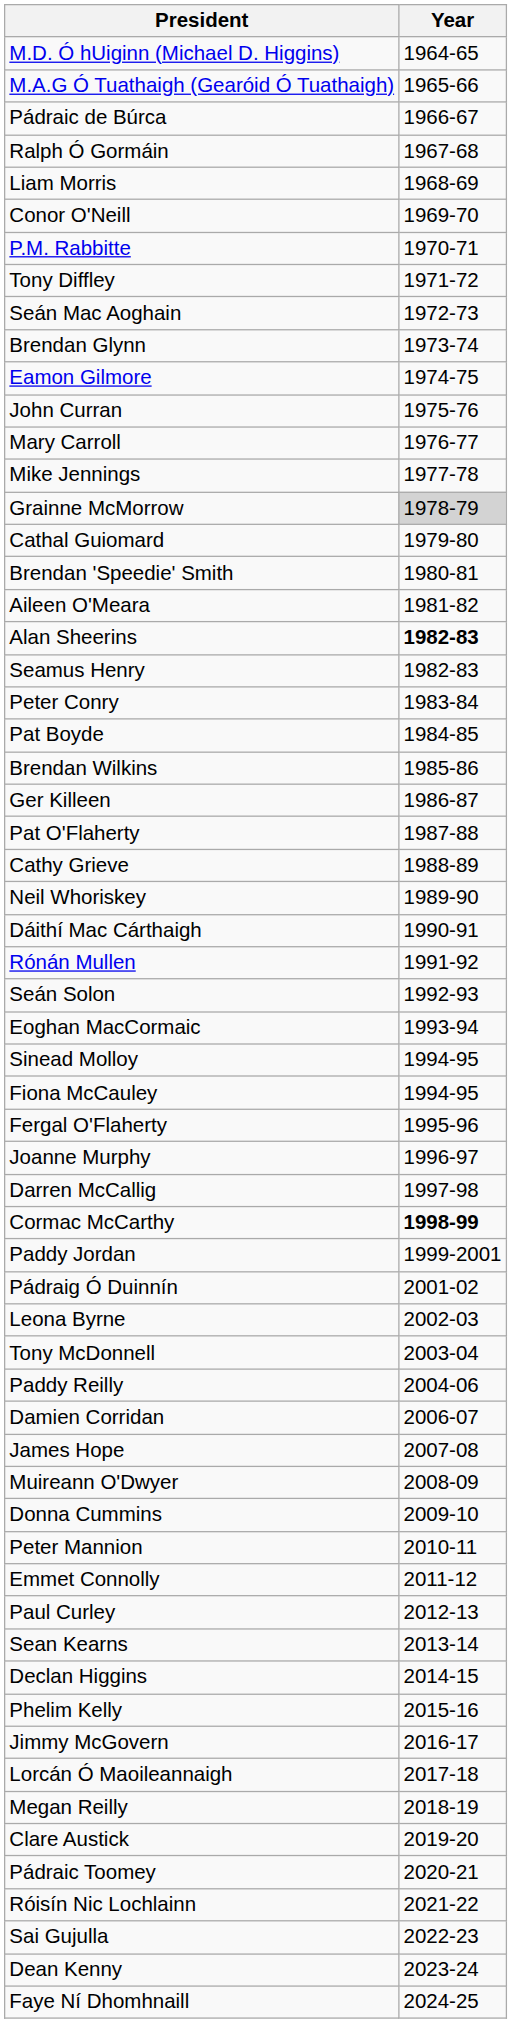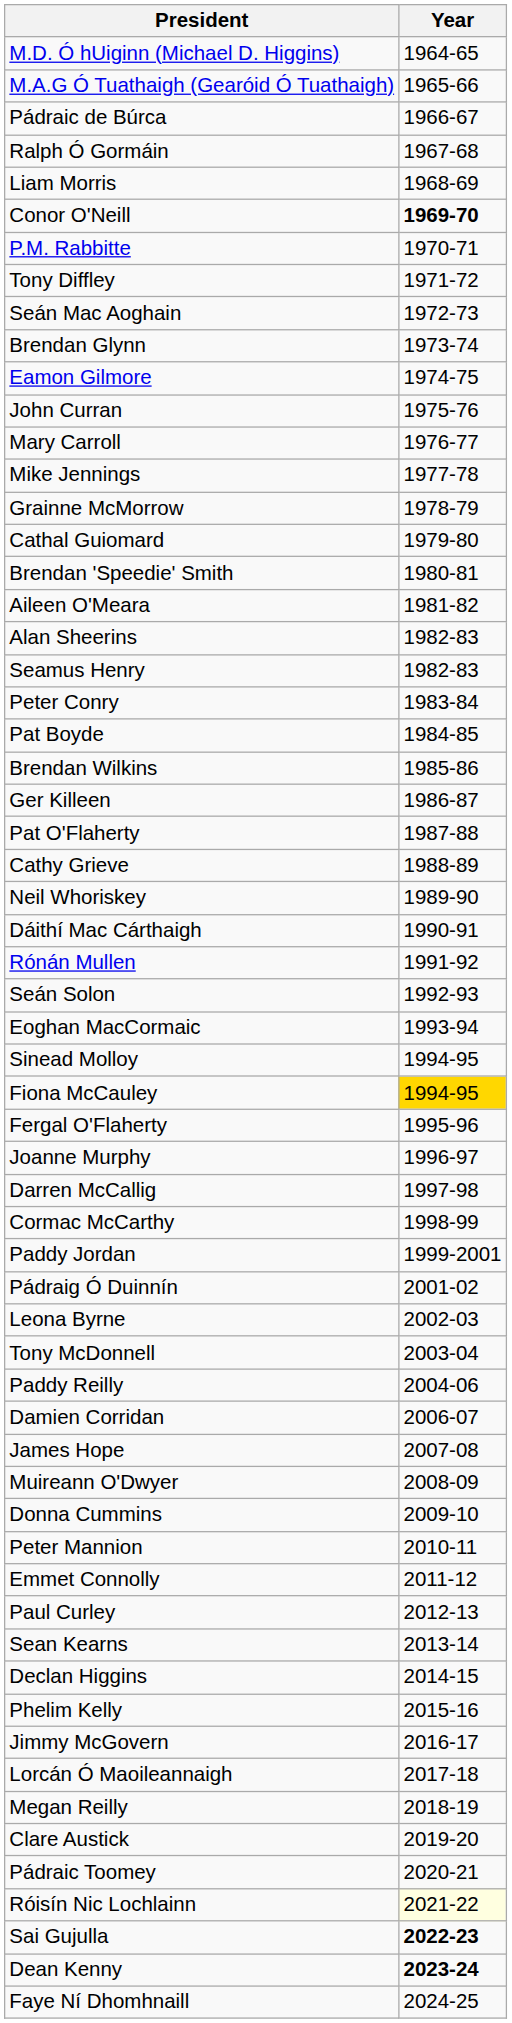Conor O'Neill | Year: normal -> bold
Grainne McMorrow | Year: lightgrey background -> no background
Alan Sheerins | Year: bold -> normal
Fiona McCauley | Year: no background -> gold background
Cormac McCarthy | Year: bold -> normal
Róisín Nic Lochlainn | Year: no background -> lightyellow background
Sai Gujulla | Year: normal -> bold
Dean Kenny | Year: normal -> bold
